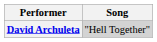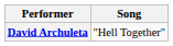David Archuleta | Song: lightgrey background -> no background
